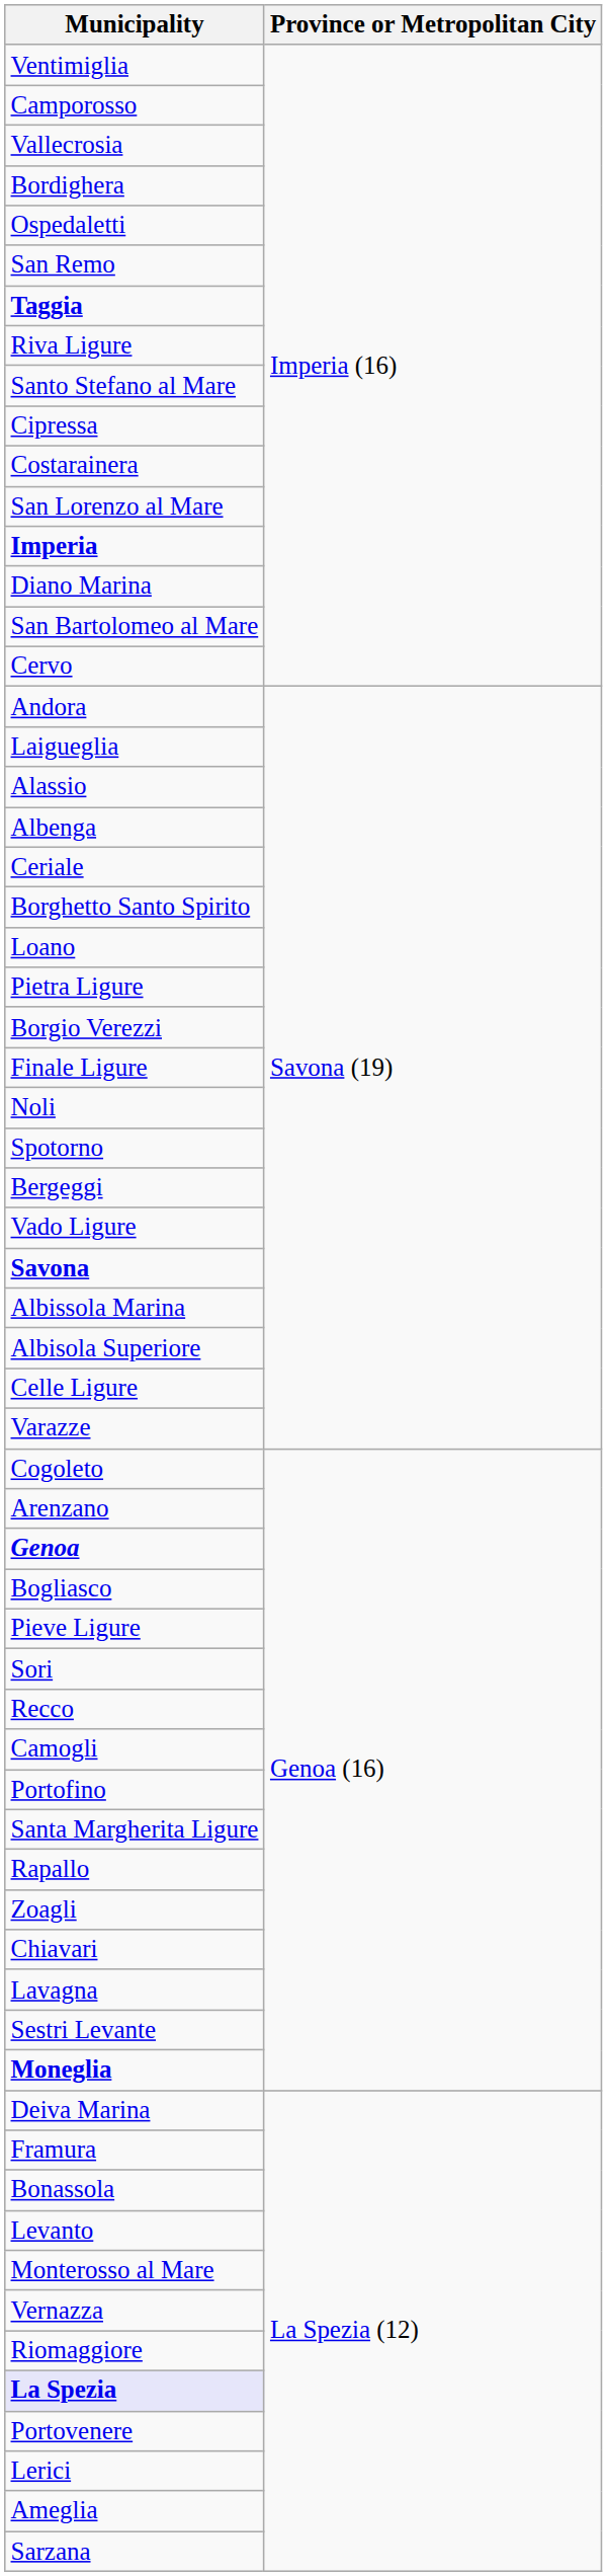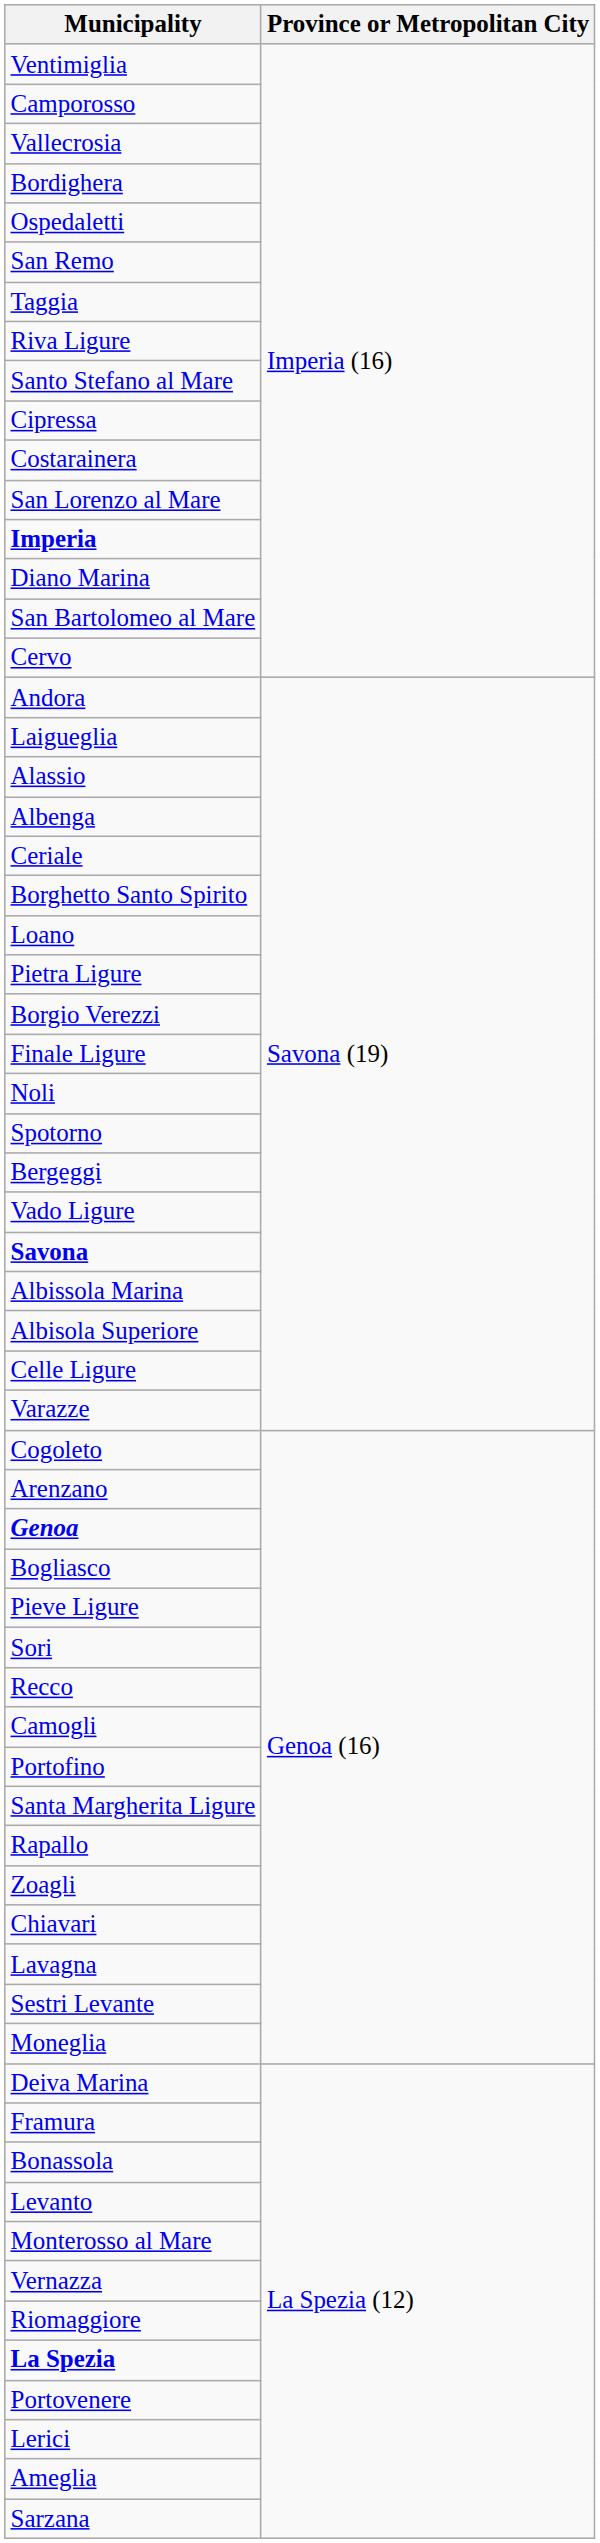Taggia | Municipality: bold -> normal
Moneglia | Municipality: bold -> normal
La Spezia | Municipality: lavender background -> no background
